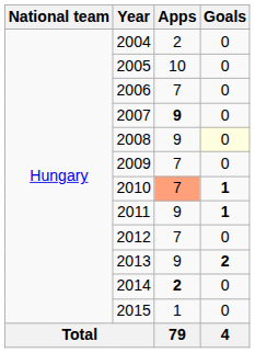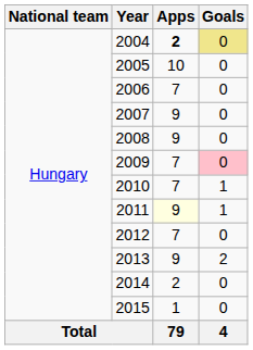2004 | Apps: normal -> bold
2004 | Goals: no background -> khaki background
2007 | Apps: bold -> normal
2008 | Goals: lightyellow background -> no background
2009 | Goals: no background -> pink background
2010 | Apps: lightsalmon background -> no background
2010 | Goals: bold -> normal
2011 | Apps: no background -> lightyellow background
2011 | Goals: bold -> normal
2013 | Goals: bold -> normal
2014 | Apps: bold -> normal
